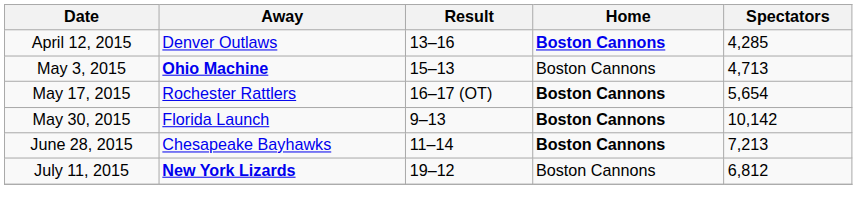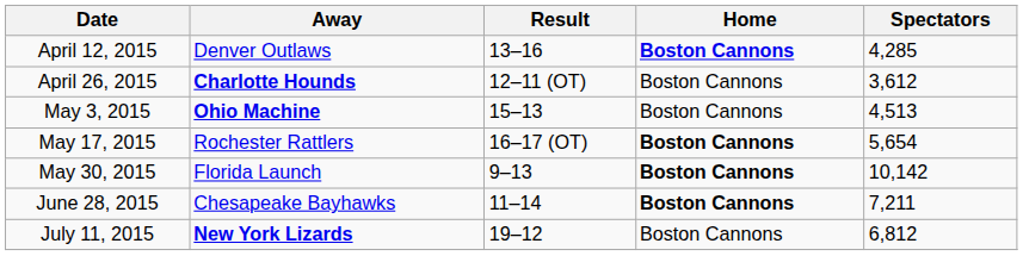+ row: April 26, 2015 | Charlotte Hounds | 12–11 (OT) | Boston Cannons | 3,612
May 3, 2015 | Spectators: 4,713 -> 4,513
June 28, 2015 | Spectators: 7,213 -> 7,211
